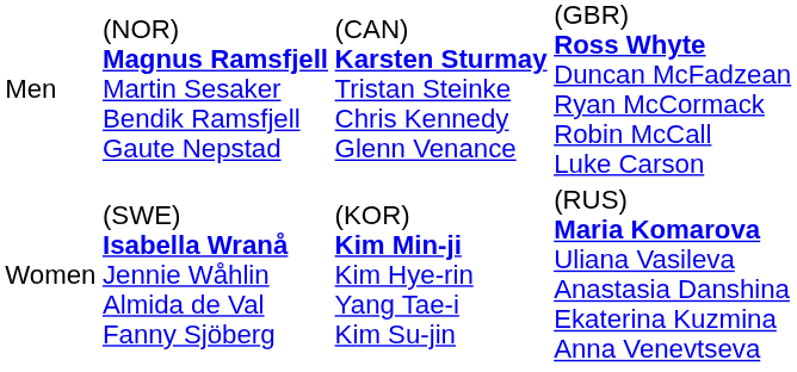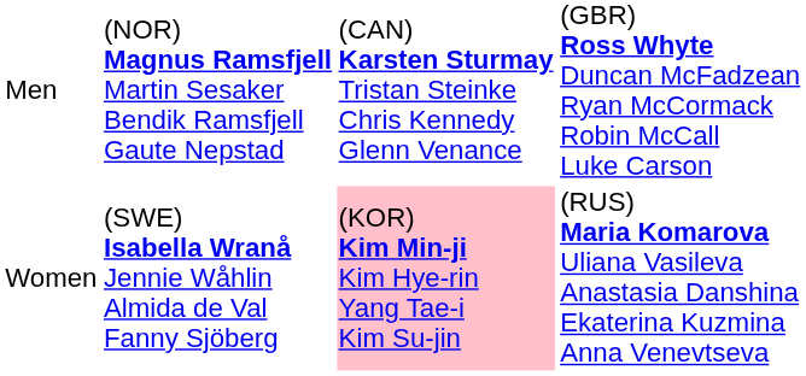Women | column 3: no background -> pink background
